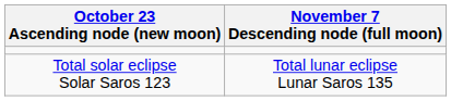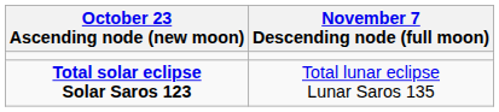row 3 | October 23 Ascending node (new moon): normal -> bold
